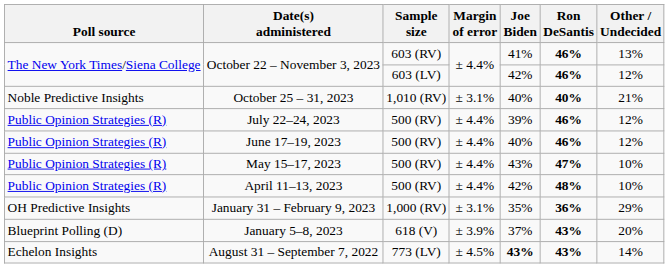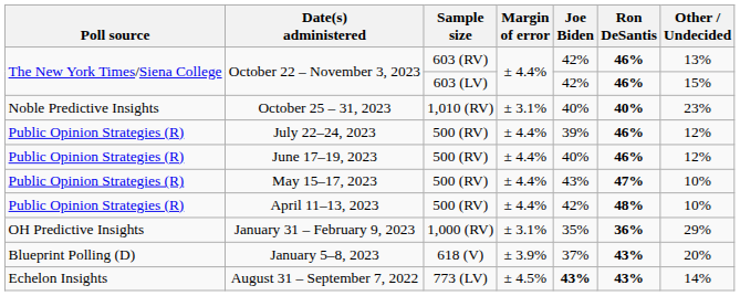October 22 – November 3, 2023 / 603 (RV) | Joe Biden: 41% -> 42%
October 22 – November 3, 2023 / 603 (LV) | Other / Undecided: 12% -> 15%
October 25 – 31, 2023 | Other / Undecided: 21% -> 23%
